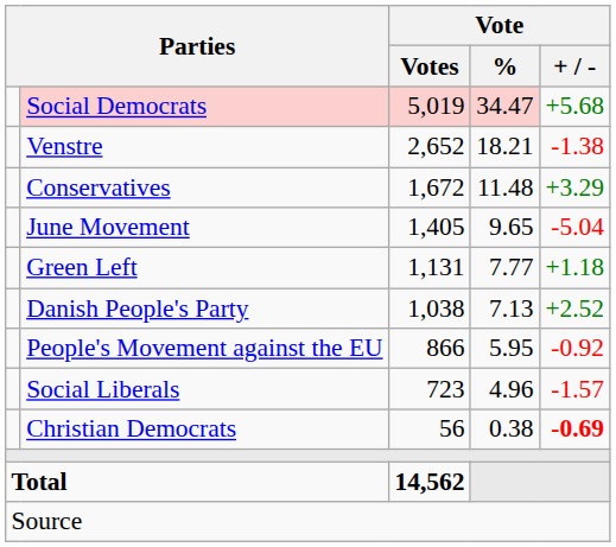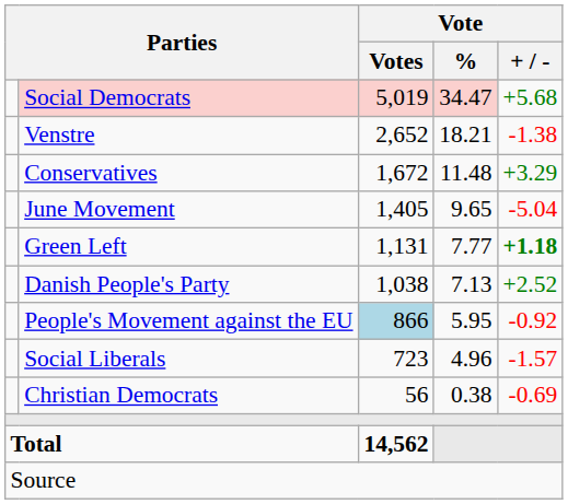Green Left | Vote / + / -: normal -> bold
People's Movement against the EU | Vote / Votes: no background -> lightblue background
Christian Democrats | Vote / + / -: bold -> normal
